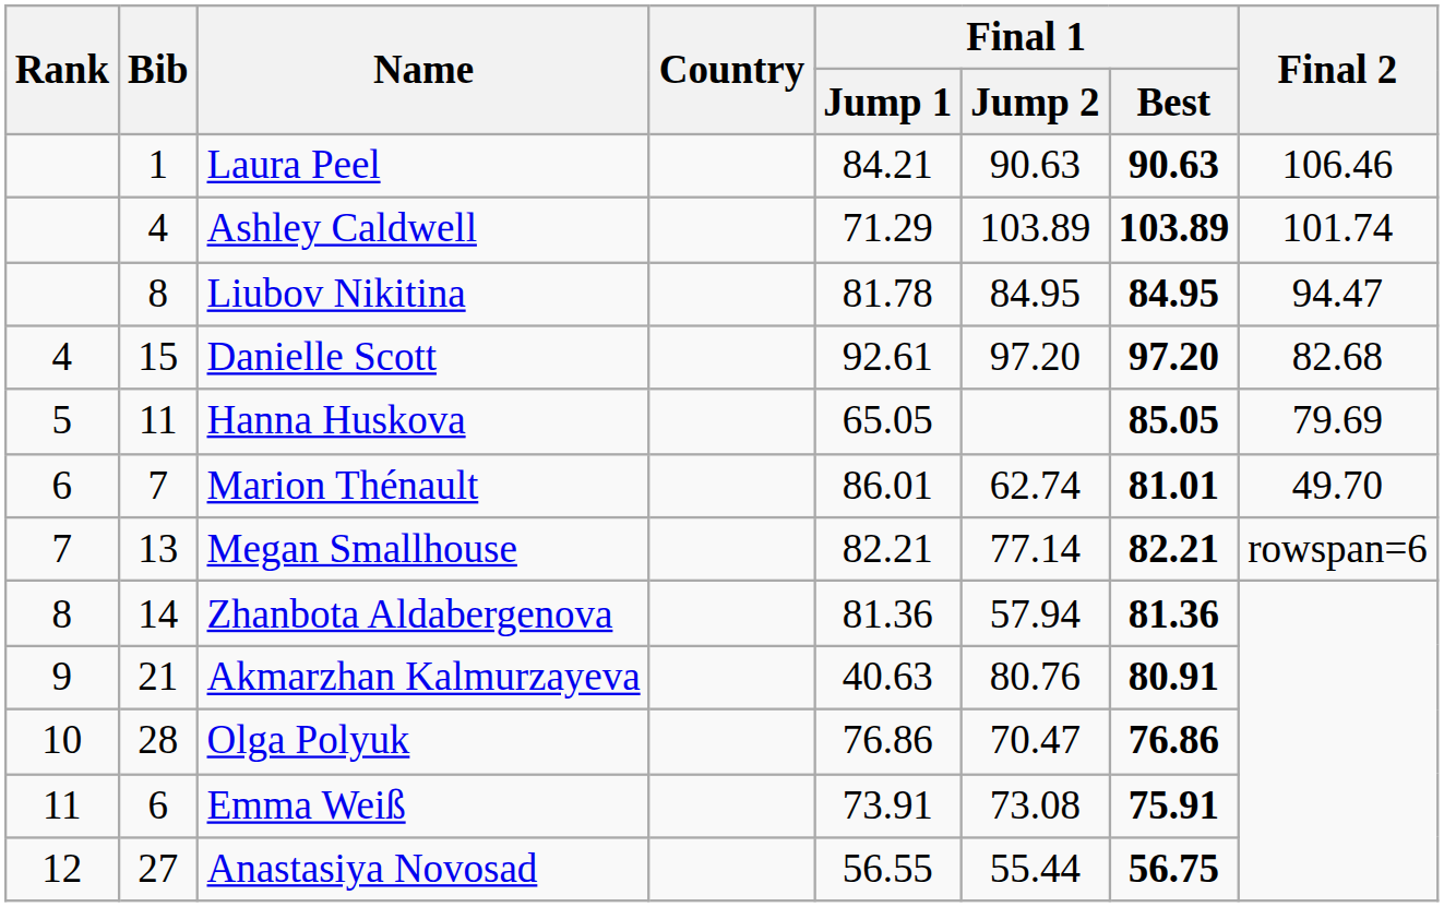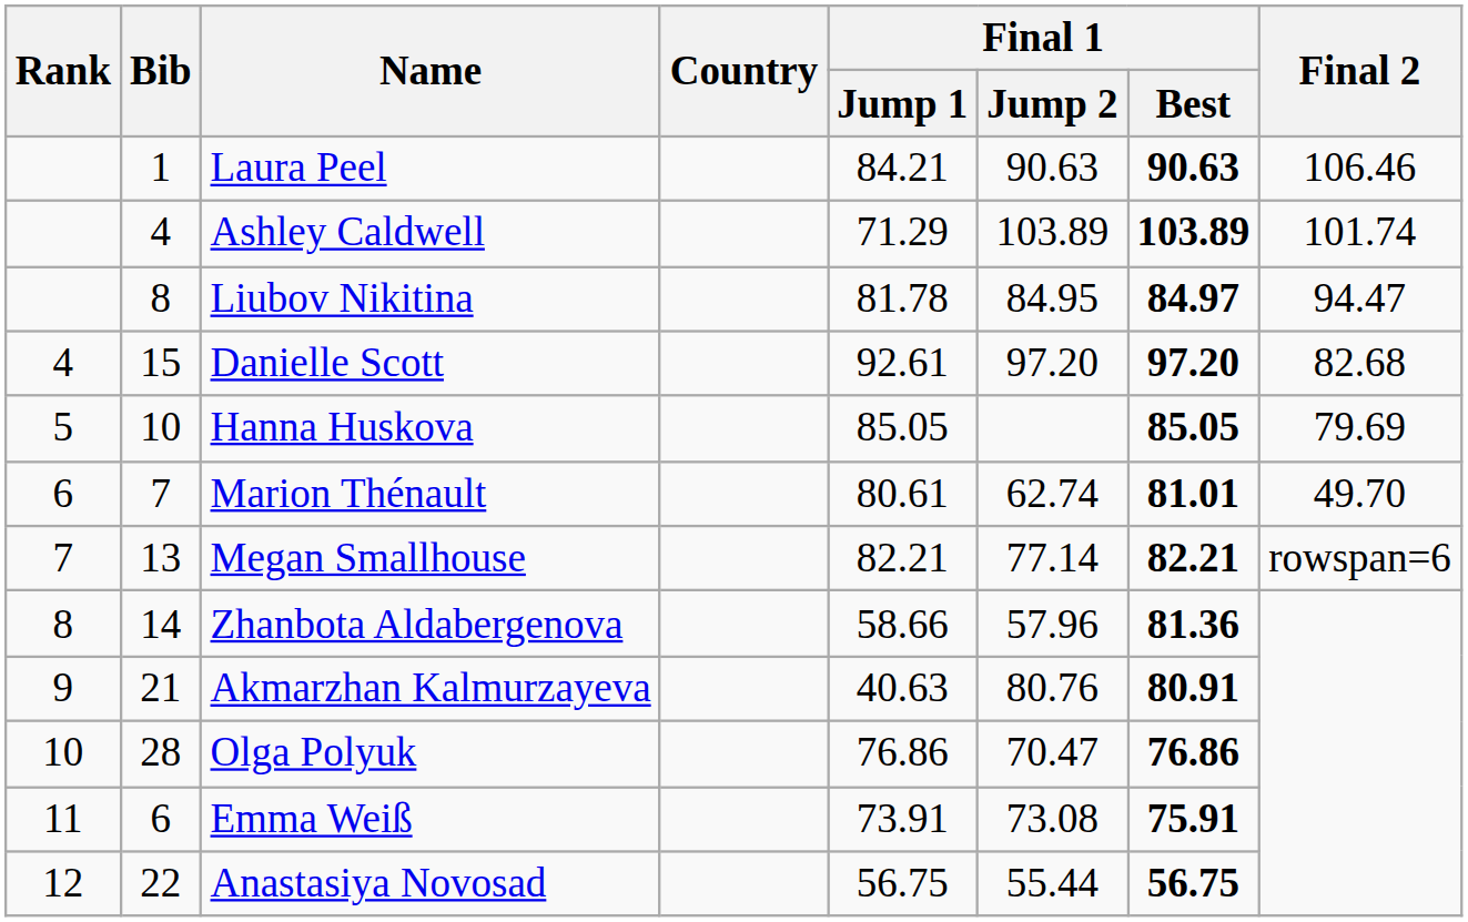Liubov Nikitina | Final 1 / Best: 84.95 -> 84.97
Hanna Huskova | Bib: 11 -> 10
Hanna Huskova | Final 1 / Jump 1: 65.05 -> 85.05
Marion Thénault | Final 1 / Jump 1: 86.01 -> 80.61
Zhanbota Aldabergenova | Final 1 / Jump 1: 81.36 -> 58.66
Zhanbota Aldabergenova | Final 1 / Jump 2: 57.94 -> 57.96
Anastasiya Novosad | Bib: 27 -> 22
Anastasiya Novosad | Final 1 / Jump 1: 56.55 -> 56.75
